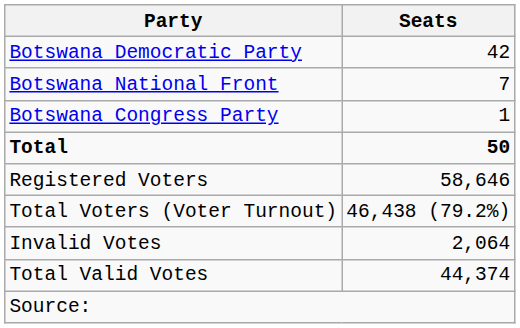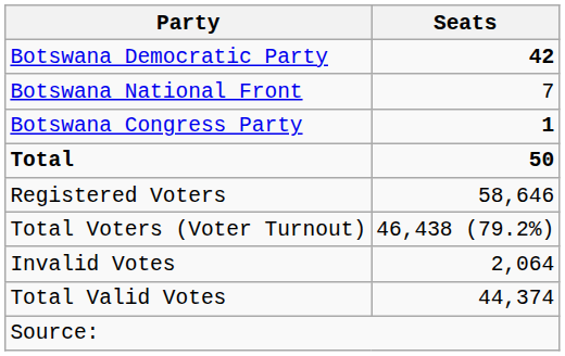Botswana Democratic Party | Seats: normal -> bold
Botswana Congress Party | Seats: normal -> bold
